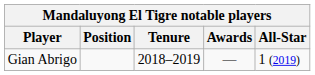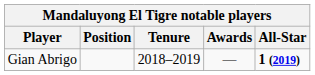Gian Abrigo | All-Star: normal -> bold
